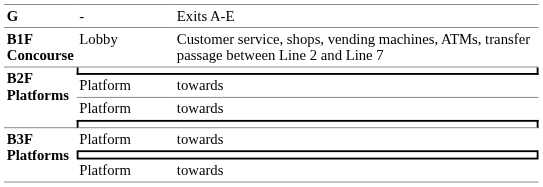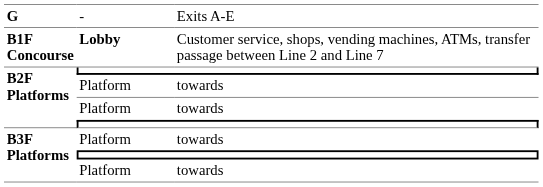B1F Concourse | column 2: normal -> bold
